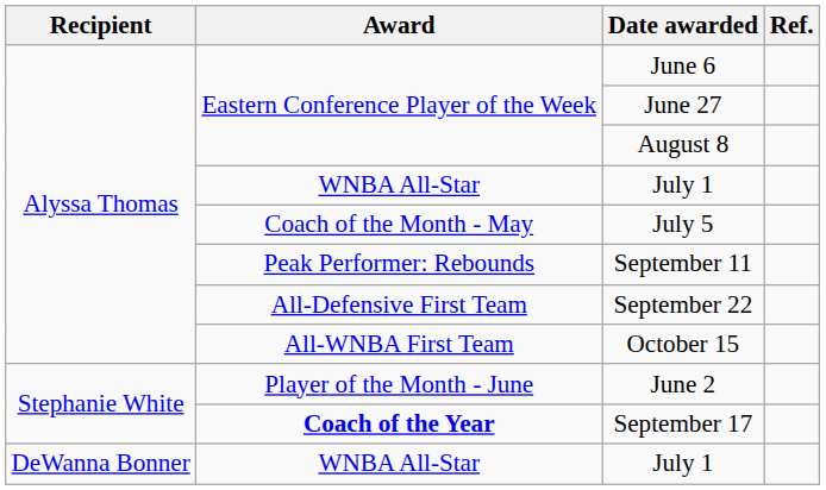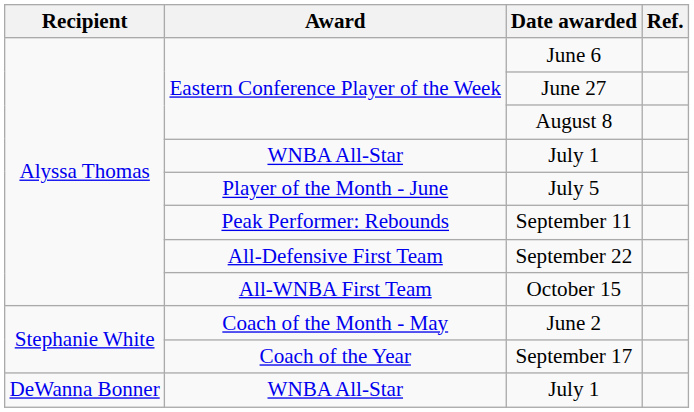July 5 | Award: Coach of the Month - May -> Player of the Month - June
June 2 | Award: Player of the Month - June -> Coach of the Month - May
September 17 | Award: bold -> normal
